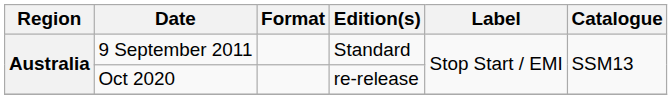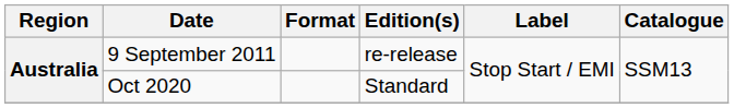9 September 2011 | Edition(s): Standard -> re-release
Oct 2020 | Edition(s): re-release -> Standard
